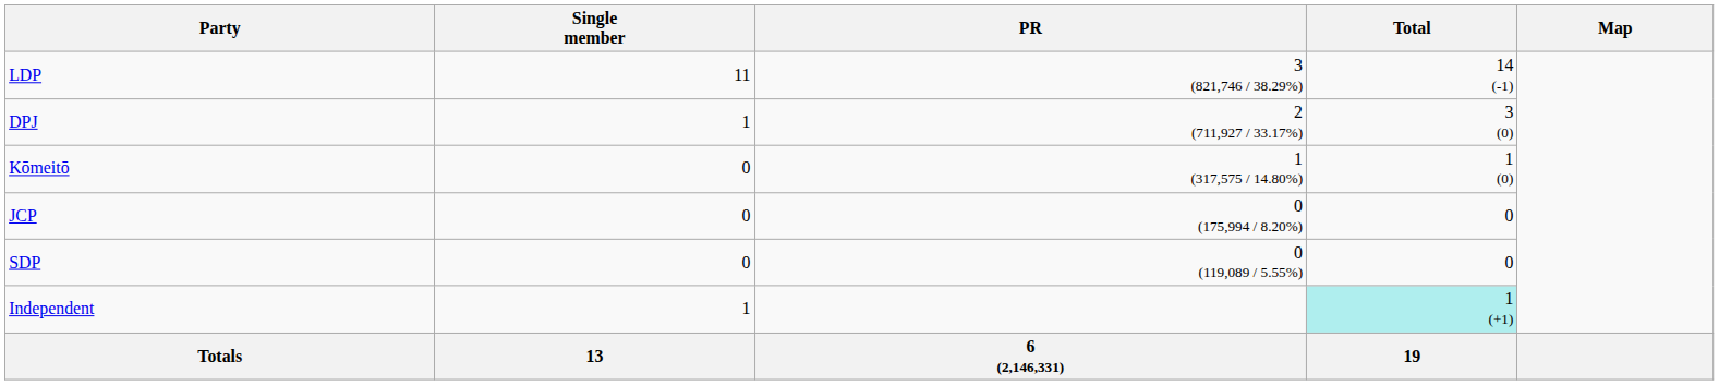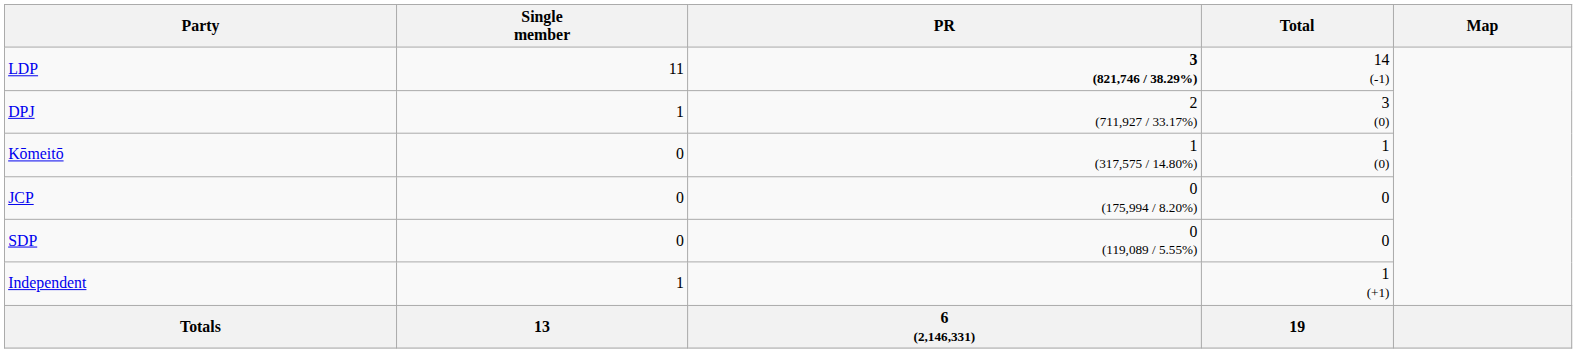LDP | PR: normal -> bold
Independent | Total: paleturquoise background -> no background
